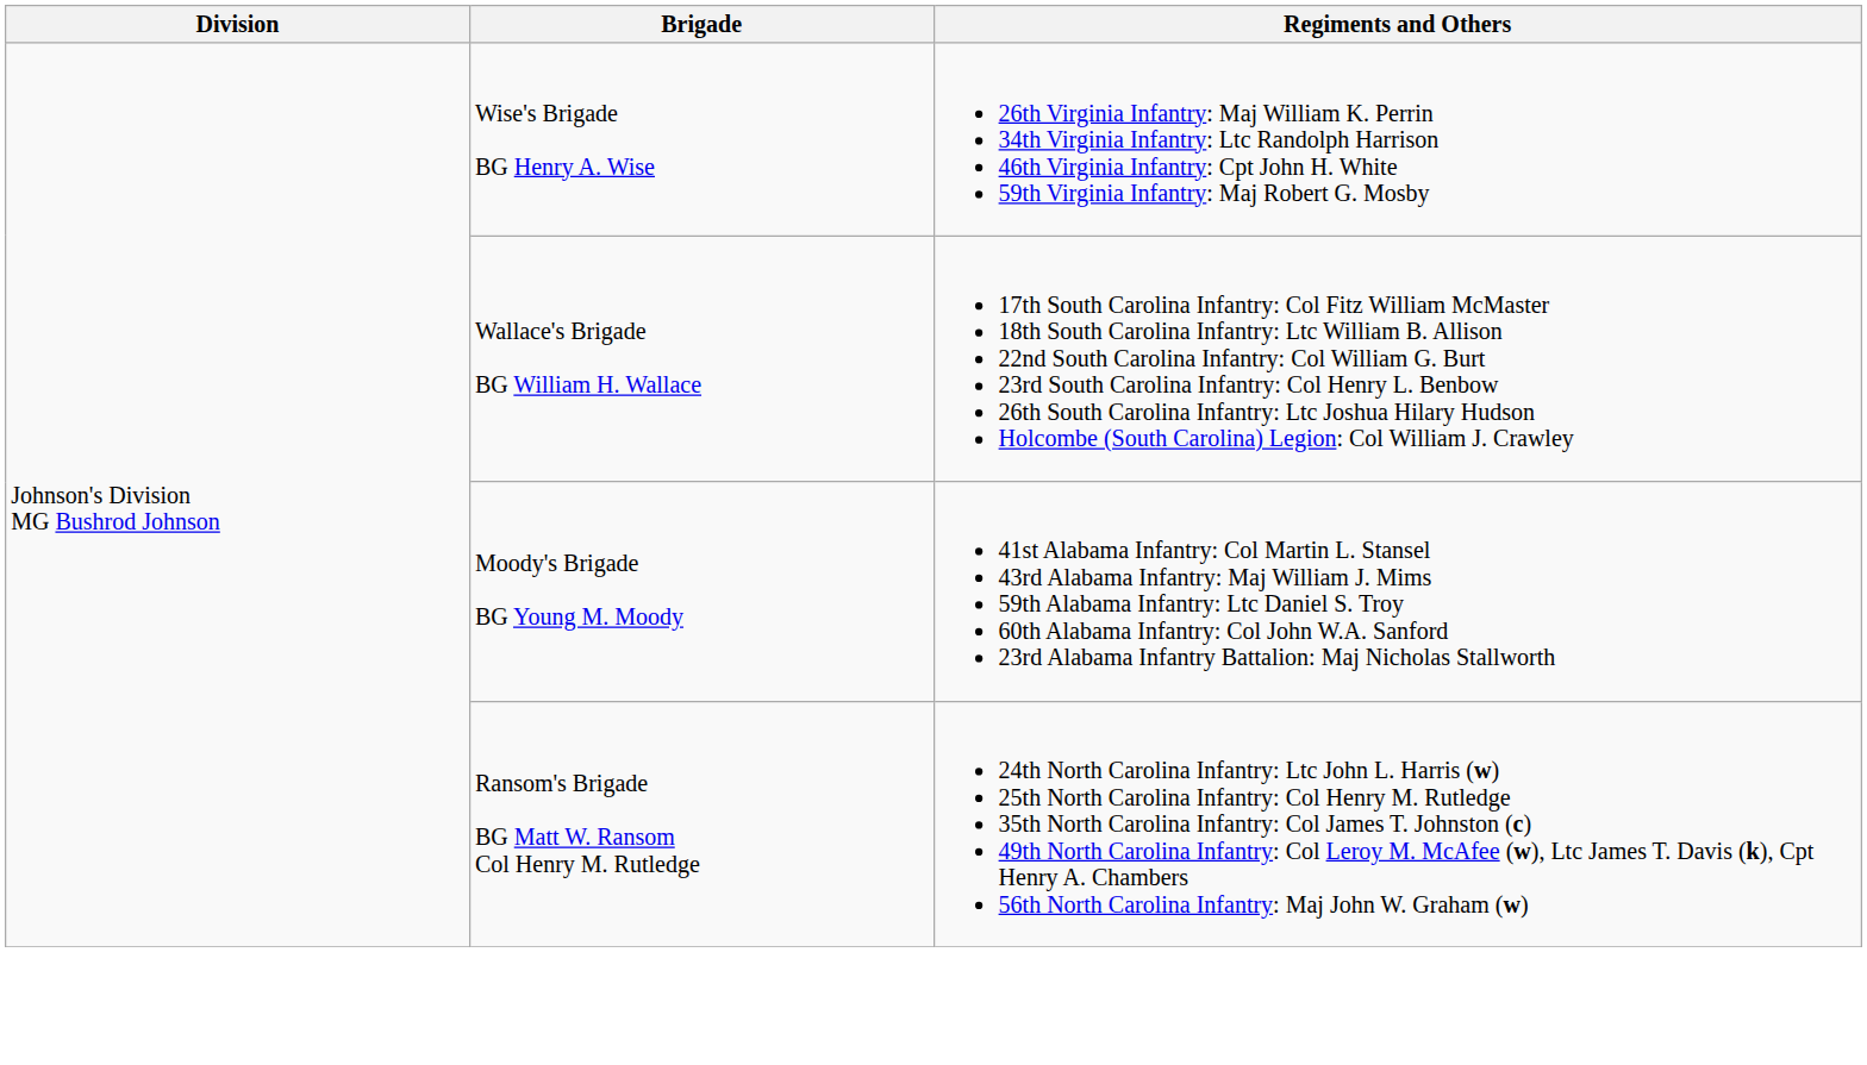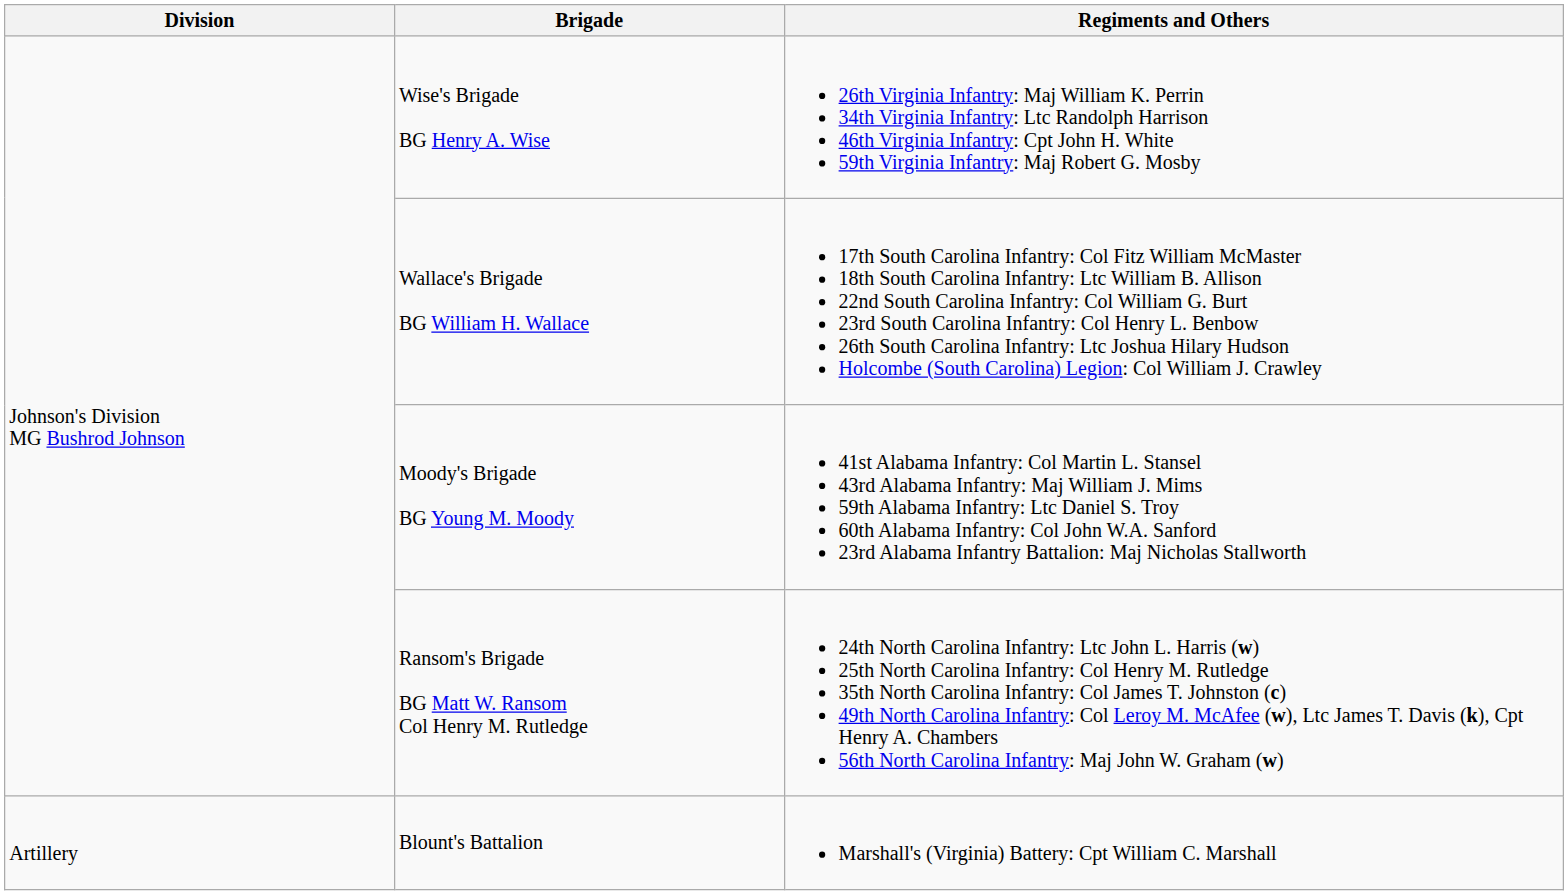+ row: Artillery | Blount's Battalion | Marshall's (Virginia) Battery: Cpt William C. Marshall
